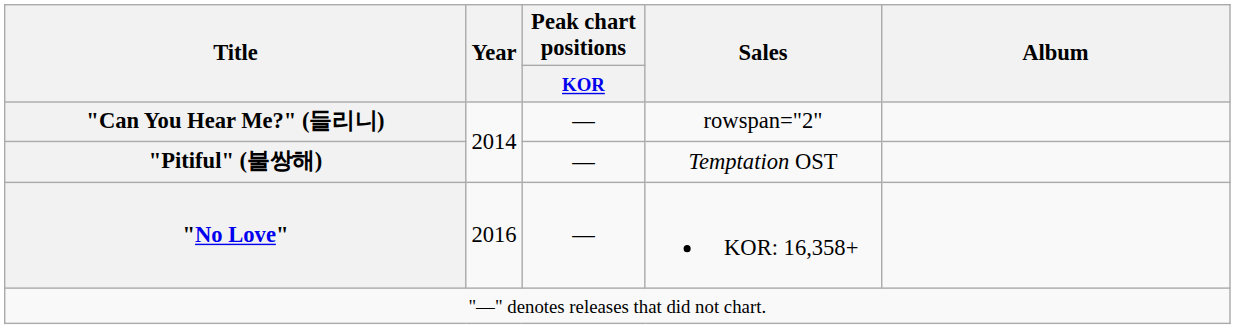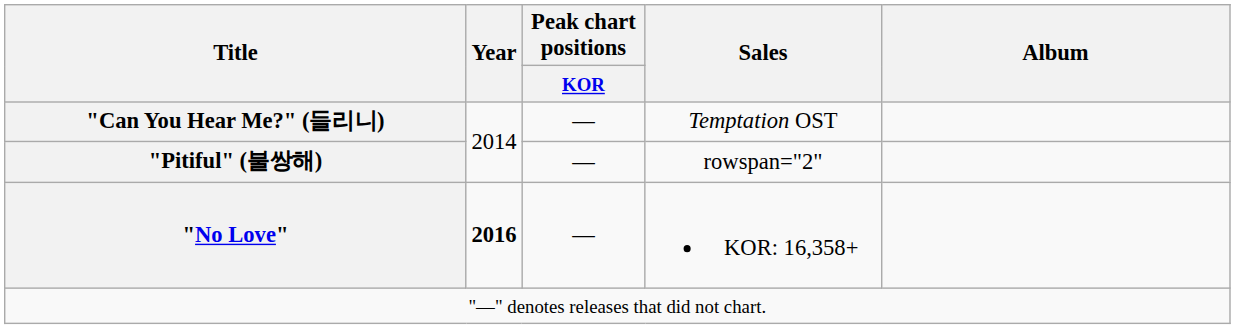"Can You Hear Me?" (들리니) | Sales: rowspan="2" -> Temptation OST
"Pitiful" (불쌍해) | Sales: Temptation OST -> rowspan="2"
"No Love" | Year: normal -> bold
